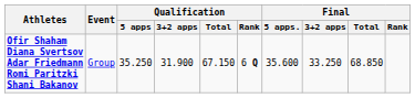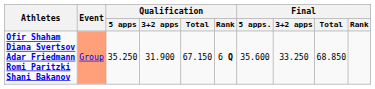row 3 | Event: no background -> lightsalmon background
